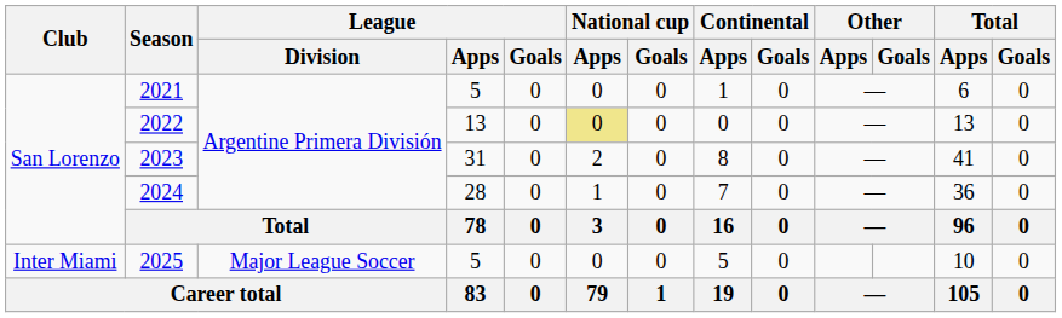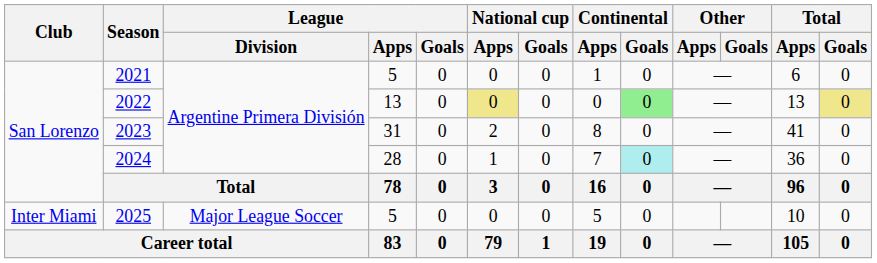2022 | Continental / Goals: no background -> lightgreen background
2022 | Total / Goals: no background -> khaki background
2024 | Continental / Goals: no background -> paleturquoise background
